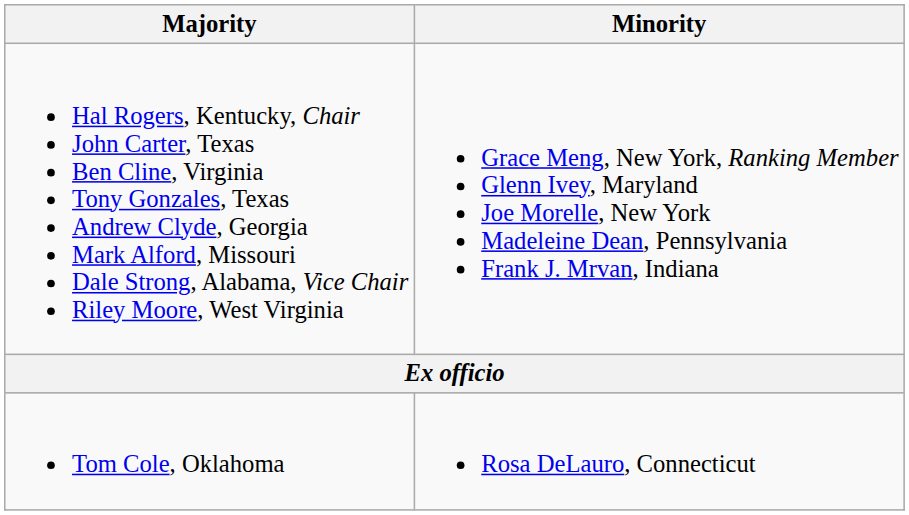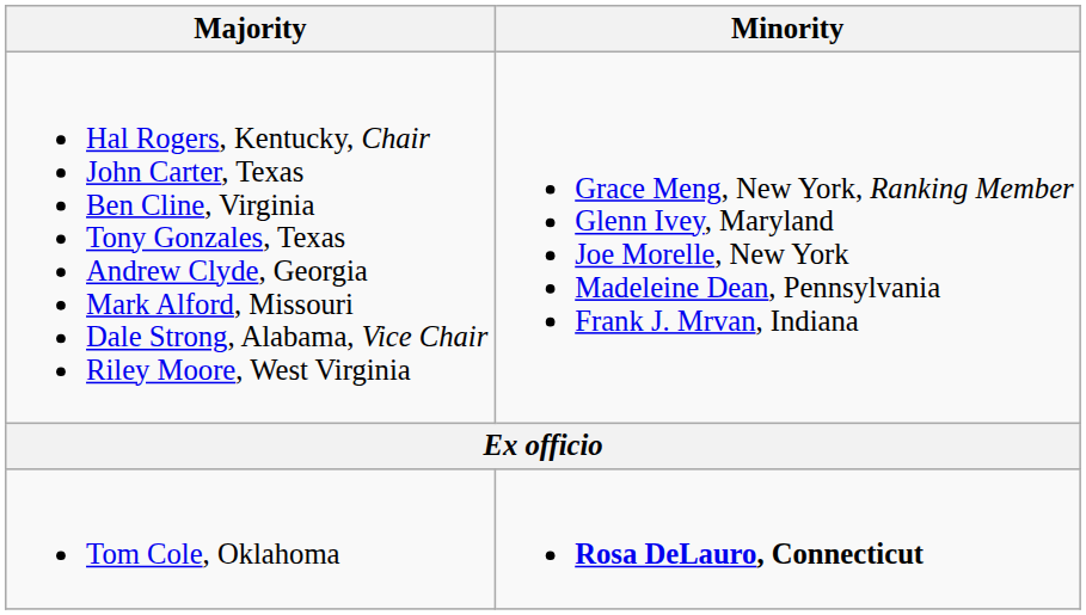Tom Cole, Oklahoma | Minority: normal -> bold
